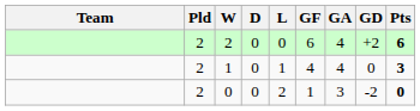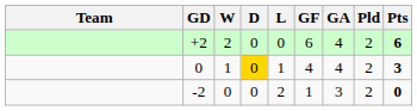columns swapped: Pld <-> GD
row 3 | D: no background -> gold background
